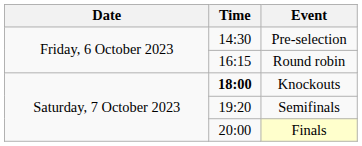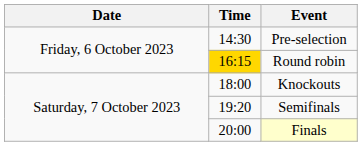Round robin | Time: no background -> gold background
Knockouts | Time: bold -> normal
